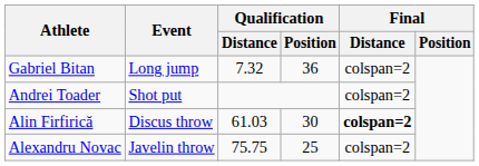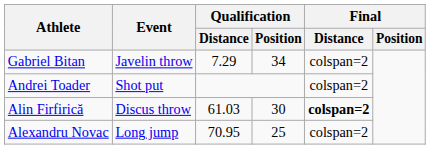Gabriel Bitan | Event: Long jump -> Javelin throw
Gabriel Bitan | Qualification / Distance: 7.32 -> 7.29
Gabriel Bitan | Qualification / Position: 36 -> 34
Alexandru Novac | Event: Javelin throw -> Long jump
Alexandru Novac | Qualification / Distance: 75.75 -> 70.95
